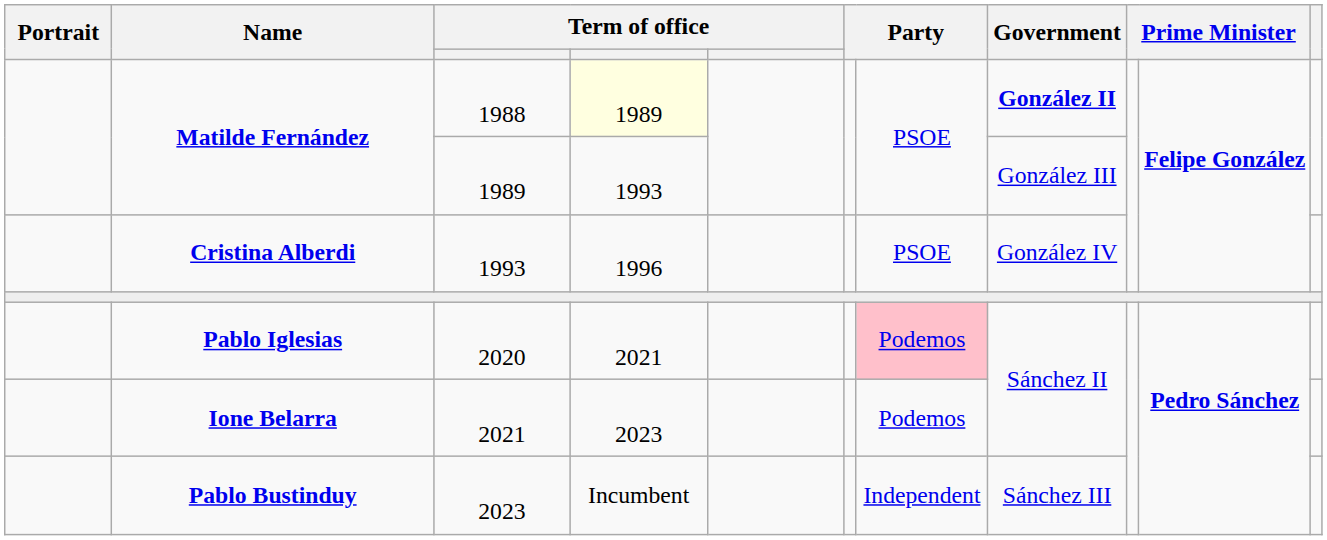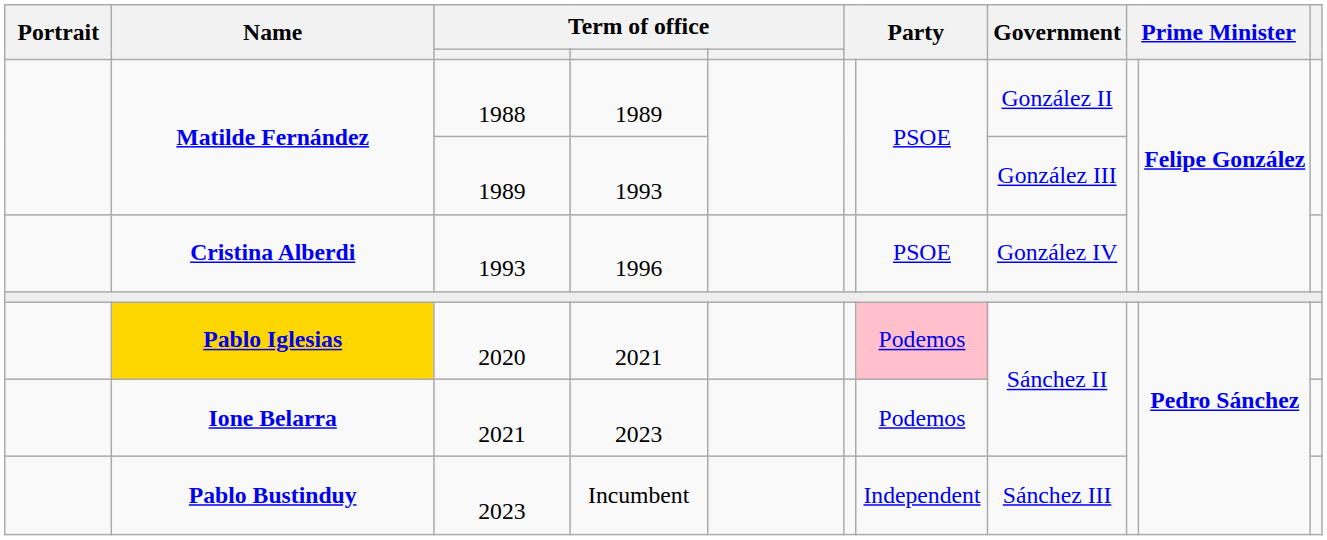1988 | column 4: lightyellow background -> no background
1988 | Government: bold -> normal
2020 | Name: no background -> gold background
